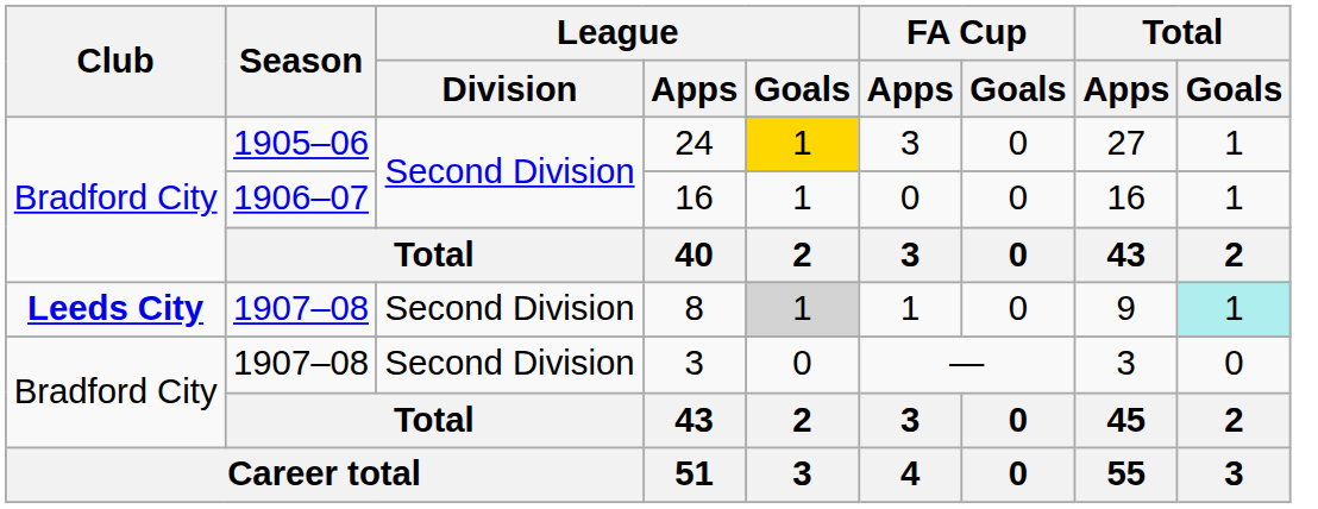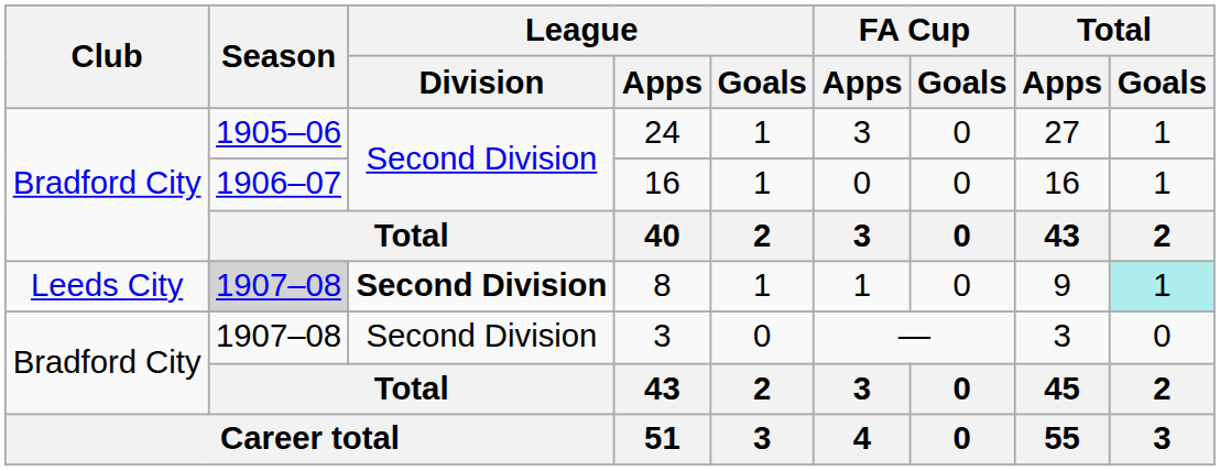24 | League / Goals: gold background -> no background
8 | Club: bold -> normal
8 | Season: no background -> lightgrey background
8 | League / Division: normal -> bold
8 | League / Goals: lightgrey background -> no background
